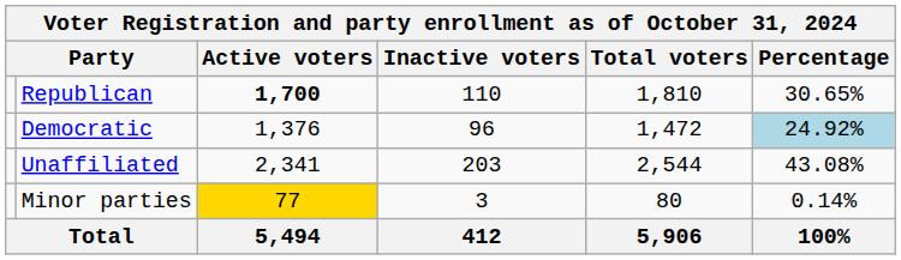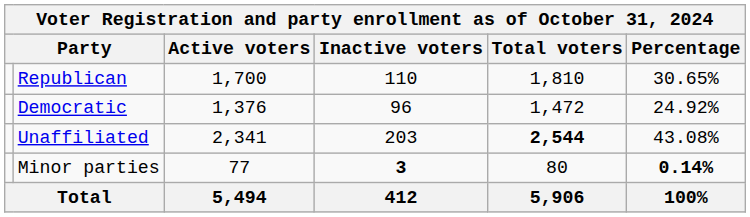Republican | Active voters: bold -> normal
Democratic | Percentage: lightblue background -> no background
Unaffiliated | Total voters: normal -> bold
Minor parties | Active voters: gold background -> no background
Minor parties | Inactive voters: normal -> bold
Minor parties | Percentage: normal -> bold
